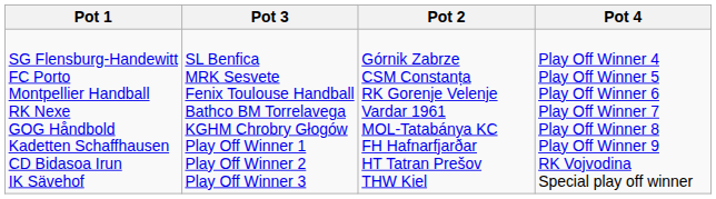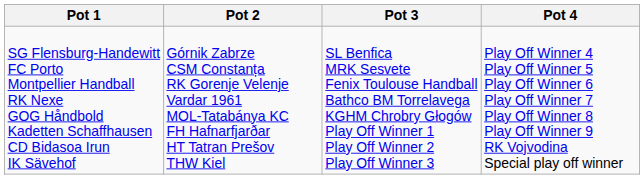columns swapped: Pot 2 <-> Pot 3
